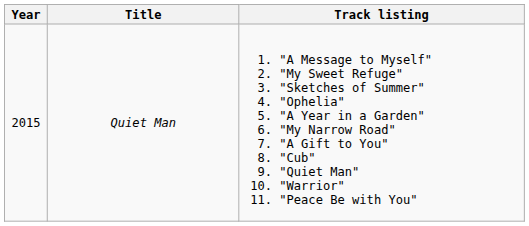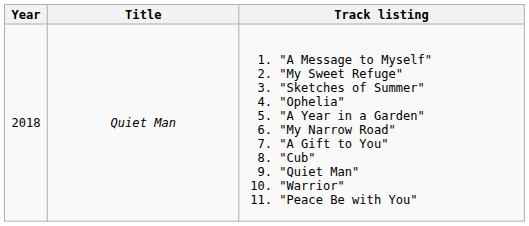Quiet Man | Year: 2015 -> 2018
